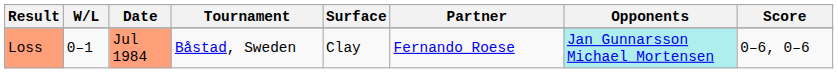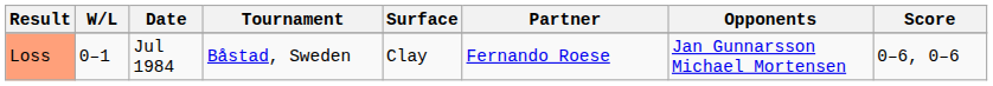Loss | Date: lightsalmon background -> no background
Loss | Opponents: paleturquoise background -> no background
